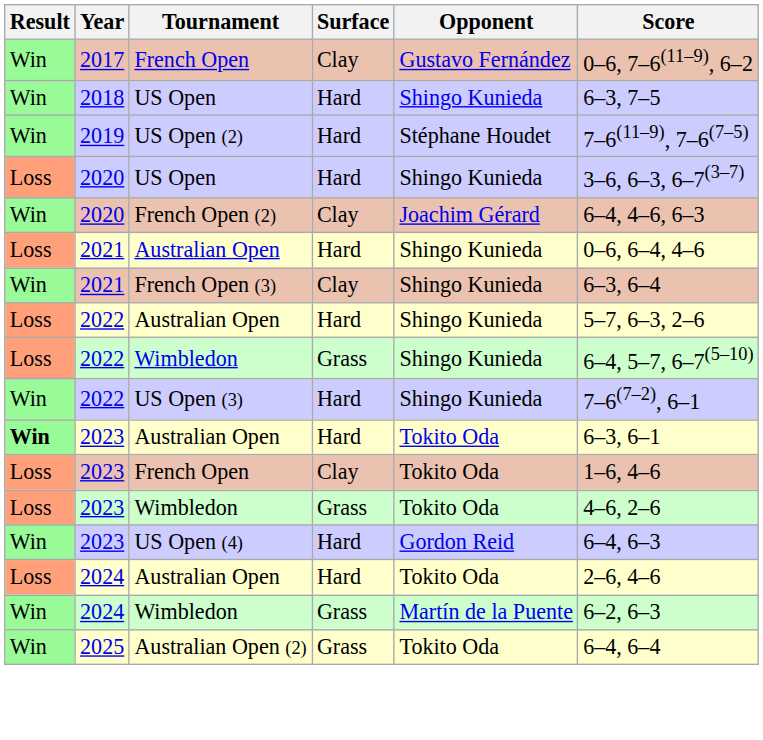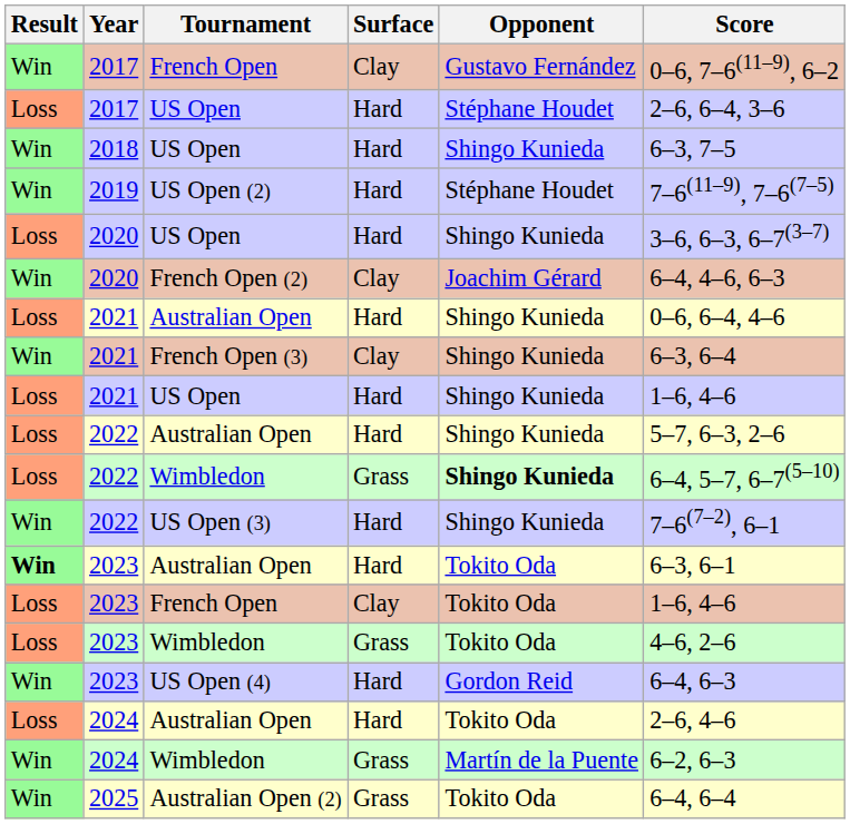+ row: Loss | 2017 | US Open | Hard | Stéphane Houdet | 2–6, 6–4, 3–6
+ row: Loss | 2021 | US Open | Hard | Shingo Kunieda | 1–6, 4–6
2022 / Wimbledon | Opponent: normal -> bold
